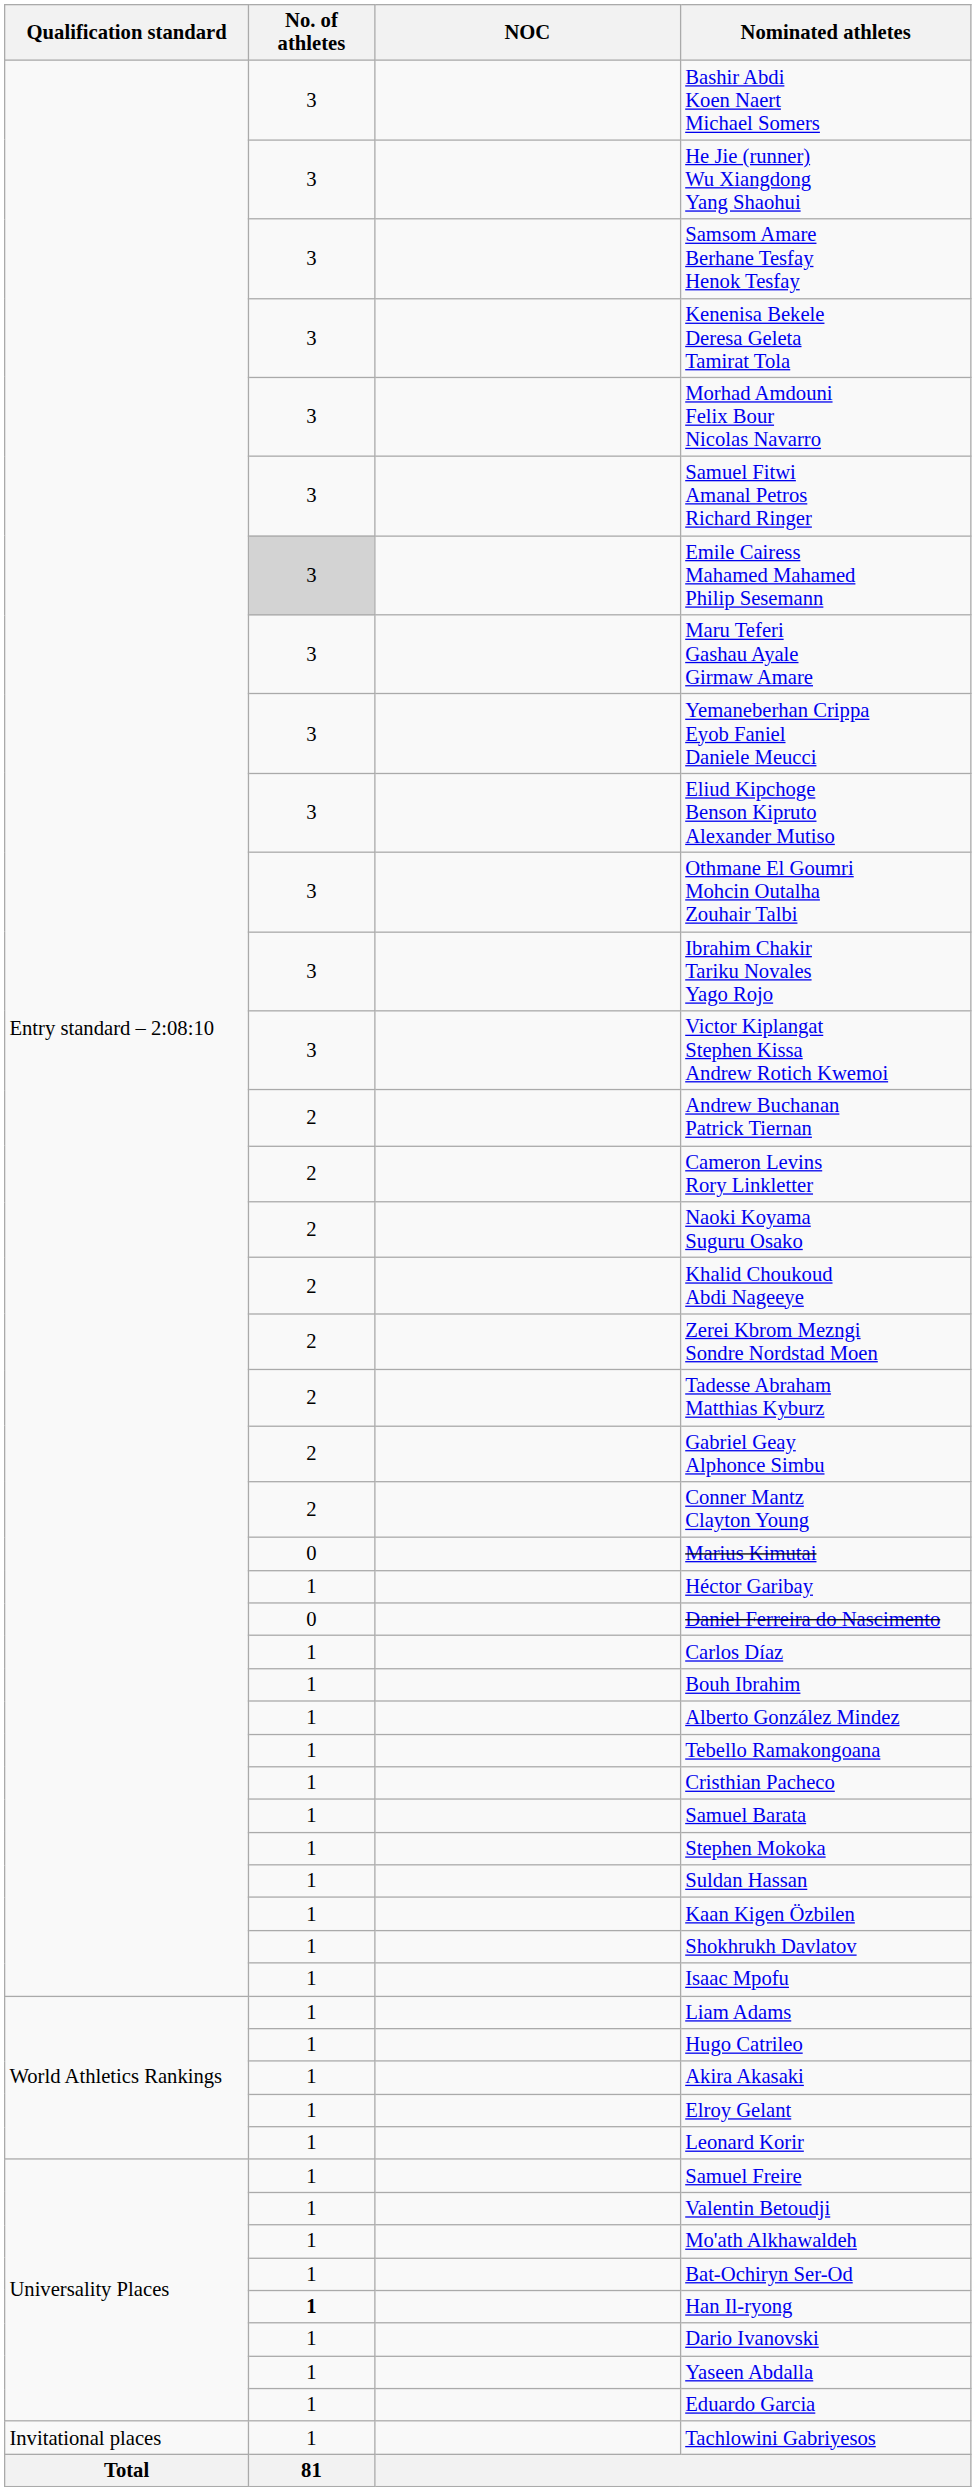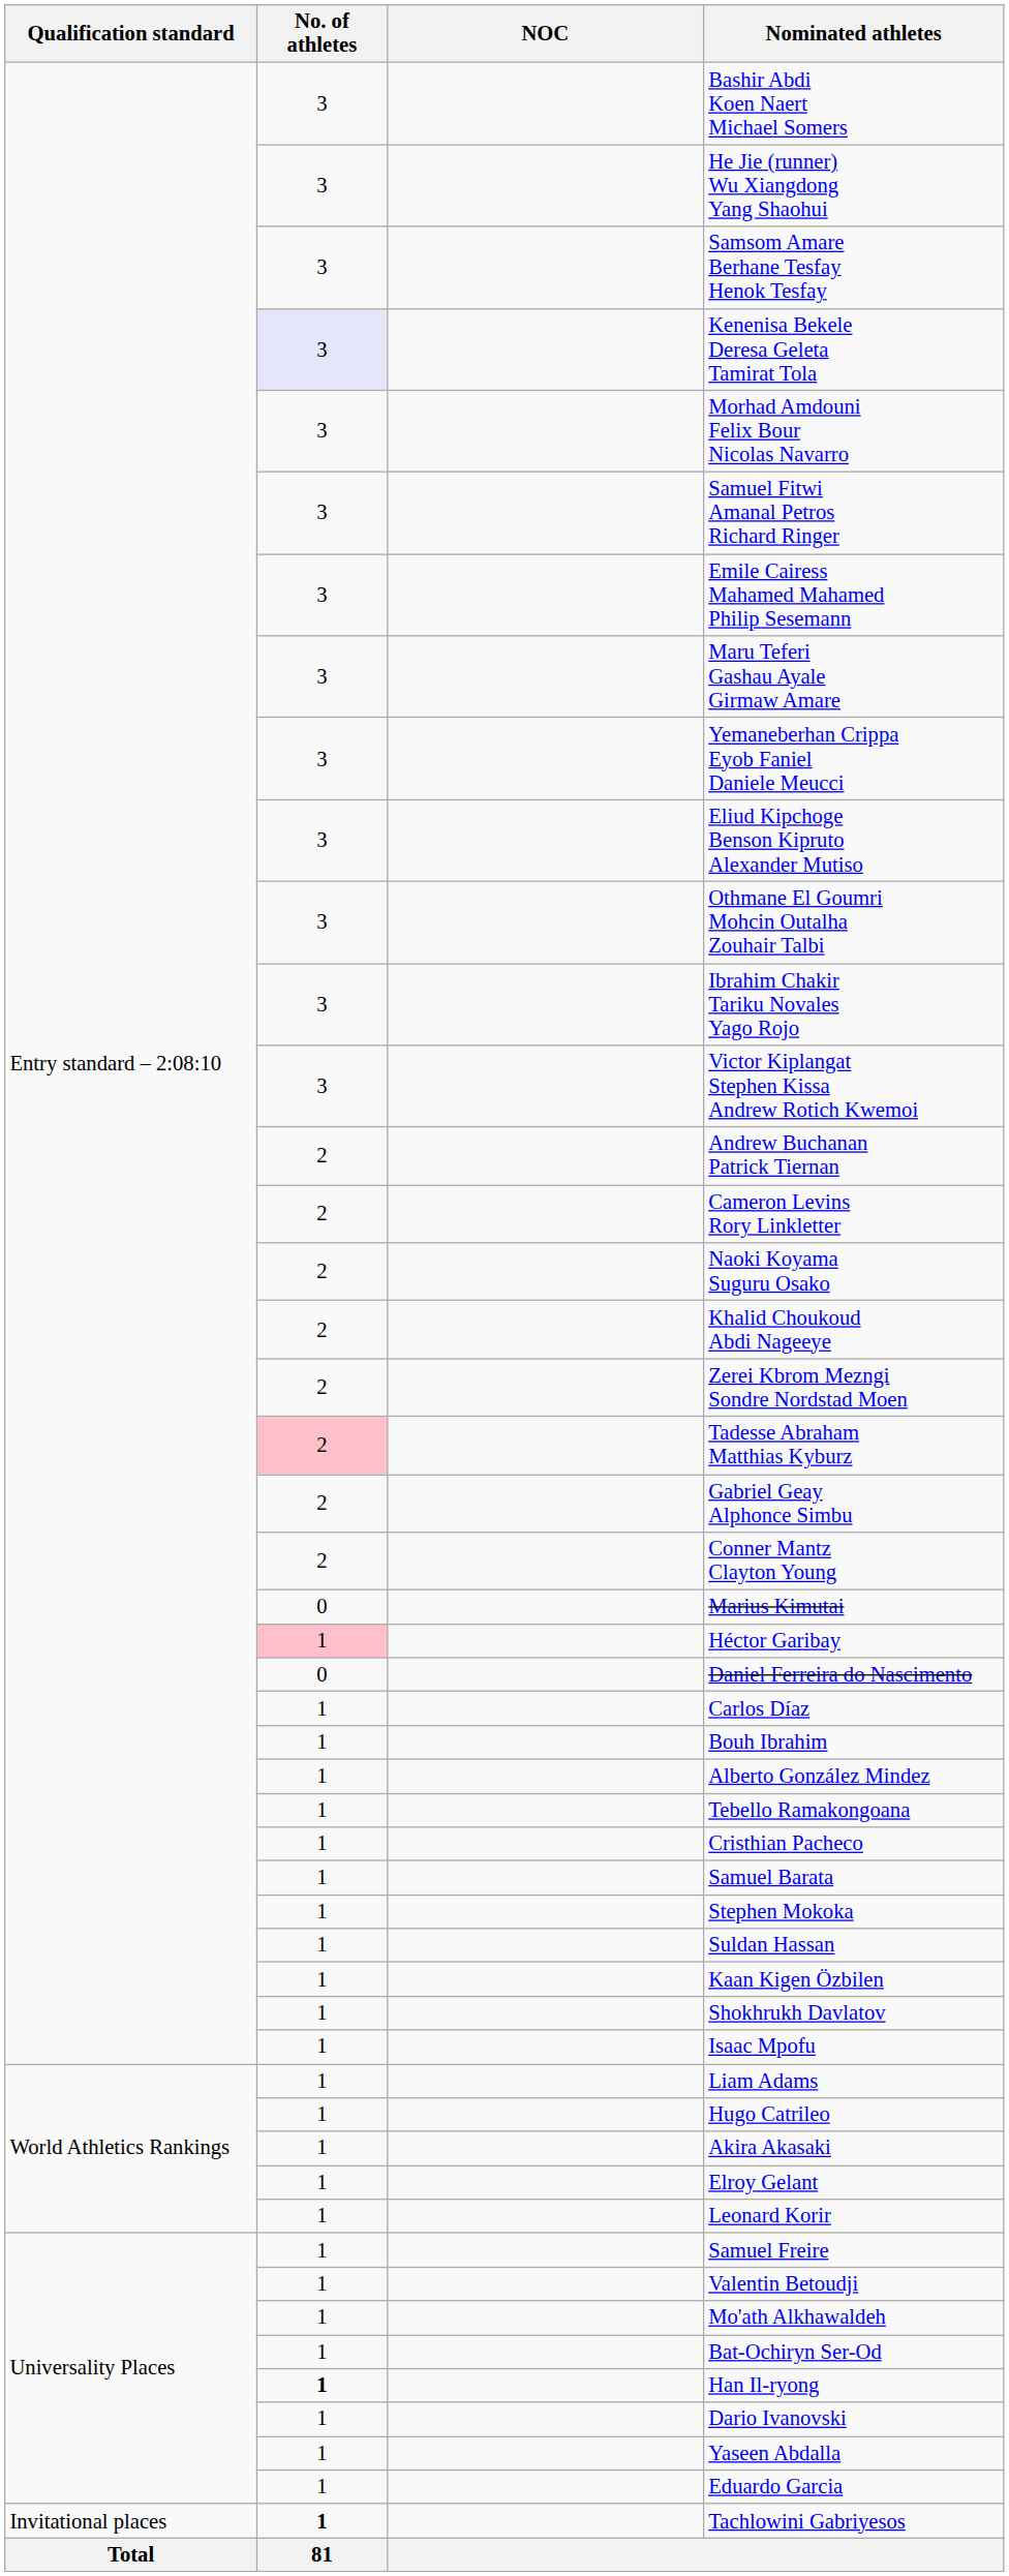Kenenisa Bekele Deresa Geleta Tamirat Tola | No. of athletes: no background -> lavender background
Emile Cairess Mahamed Mahamed Philip Sesemann | No. of athletes: lightgrey background -> no background
Tadesse Abraham Matthias Kyburz | No. of athletes: no background -> pink background
Héctor Garibay | No. of athletes: no background -> pink background
Tachlowini Gabriyesos | No. of athletes: normal -> bold
